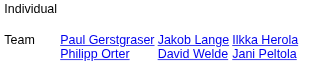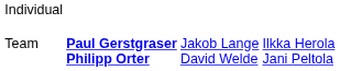Team | column 2: normal -> bold
